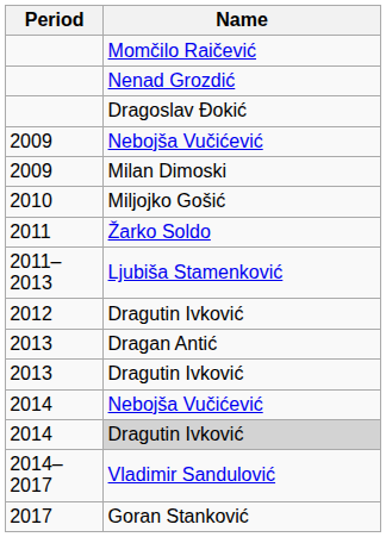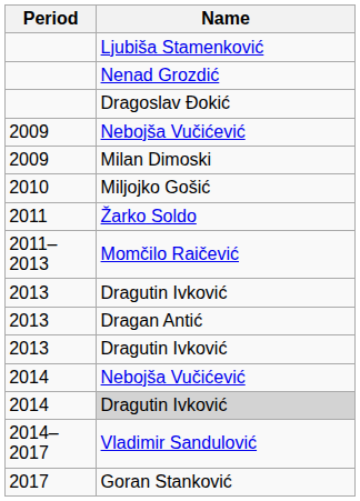row 2 | Name: Momčilo Raičević -> Ljubiša Stamenković
row 9 | Name: Ljubiša Stamenković -> Momčilo Raičević
row 10 | Period: 2012 -> 2013
